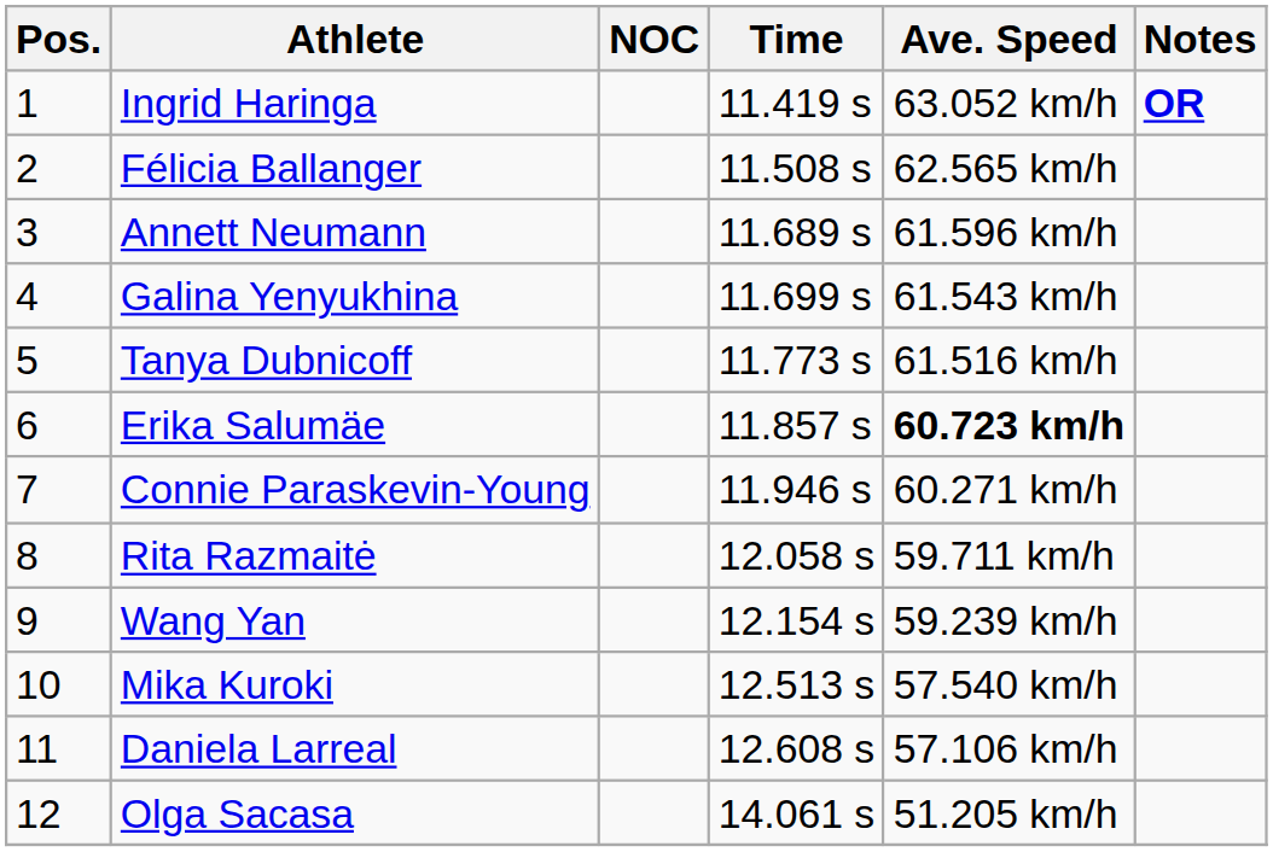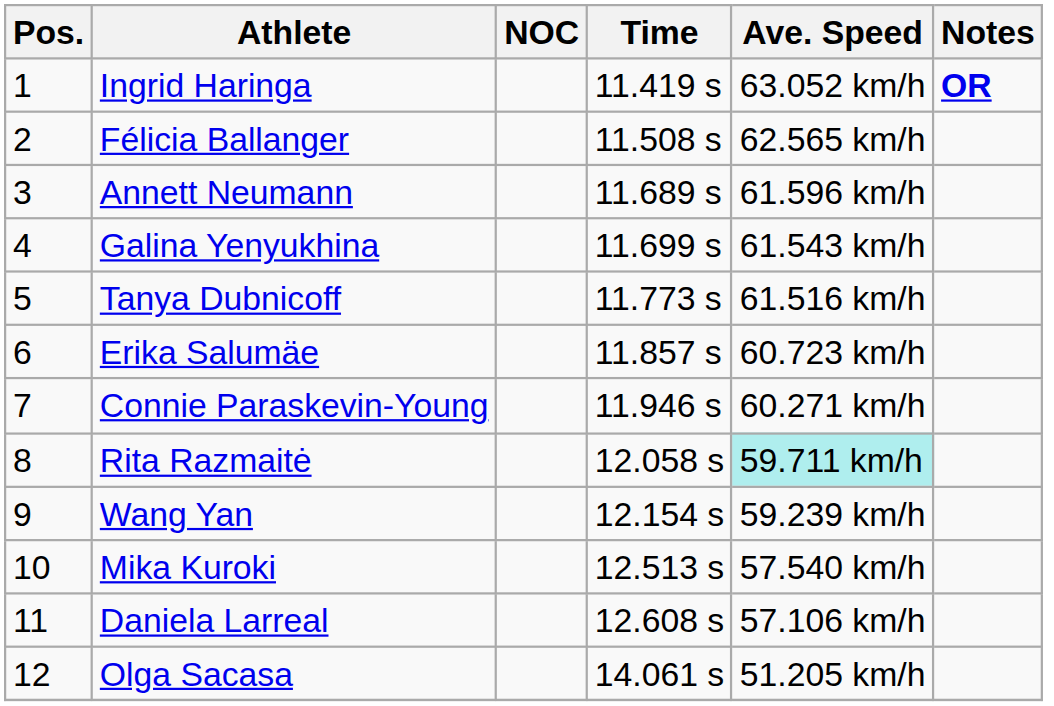Erika Salumäe | Ave. Speed: bold -> normal
Rita Razmaitė | Ave. Speed: no background -> paleturquoise background
